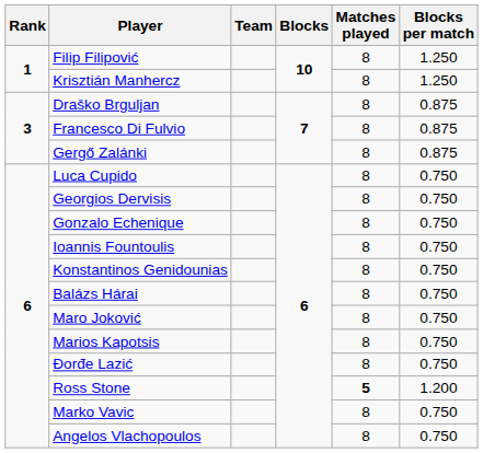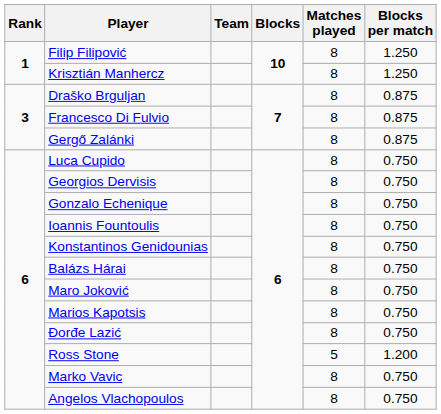Ross Stone | Matches played: bold -> normal
